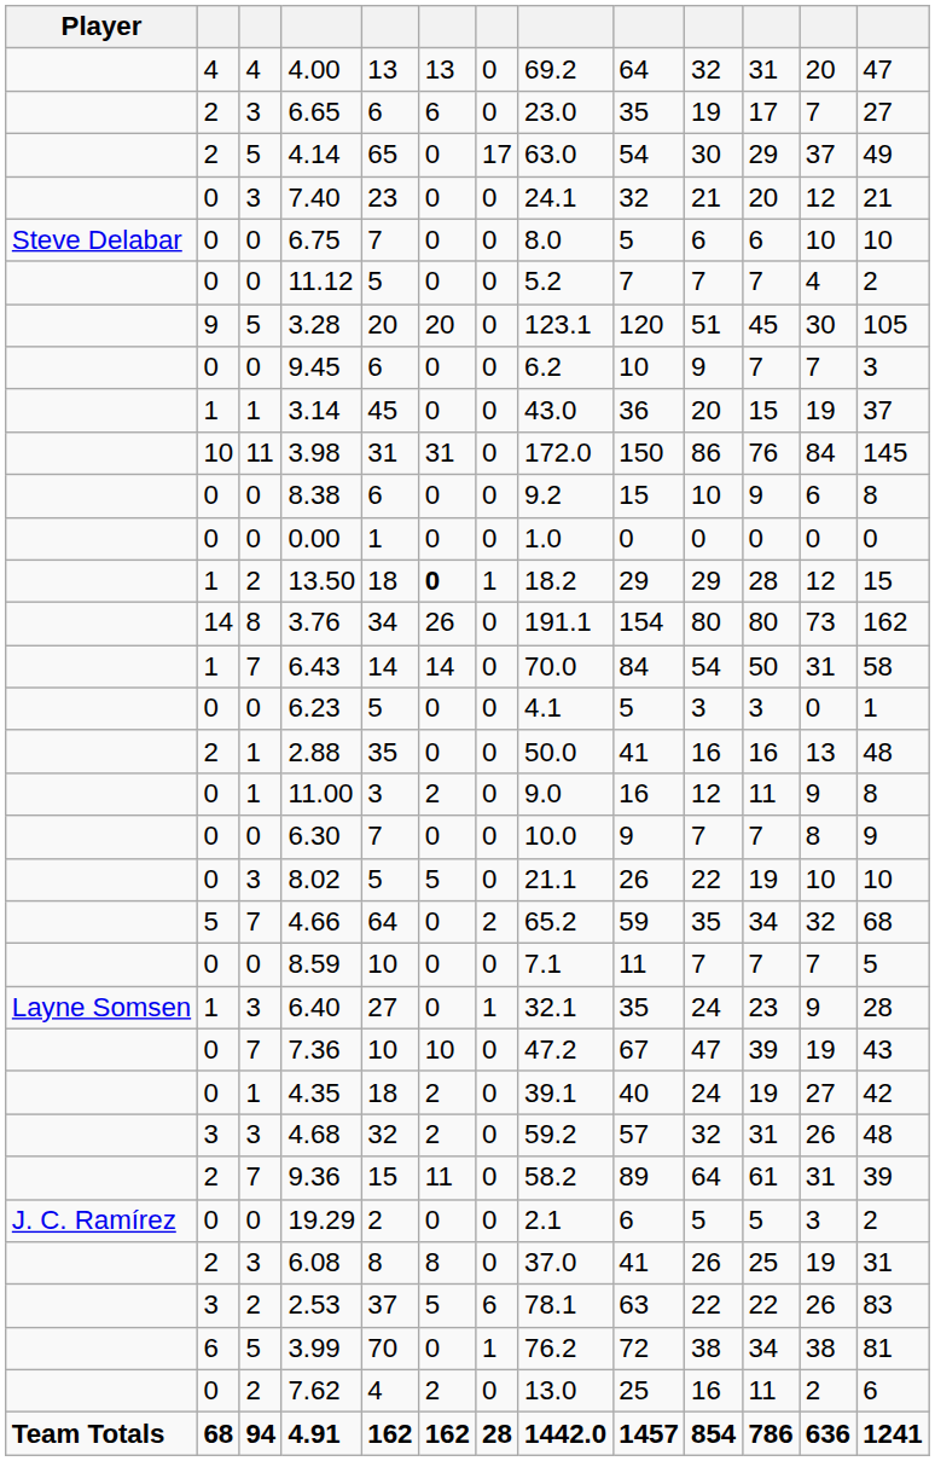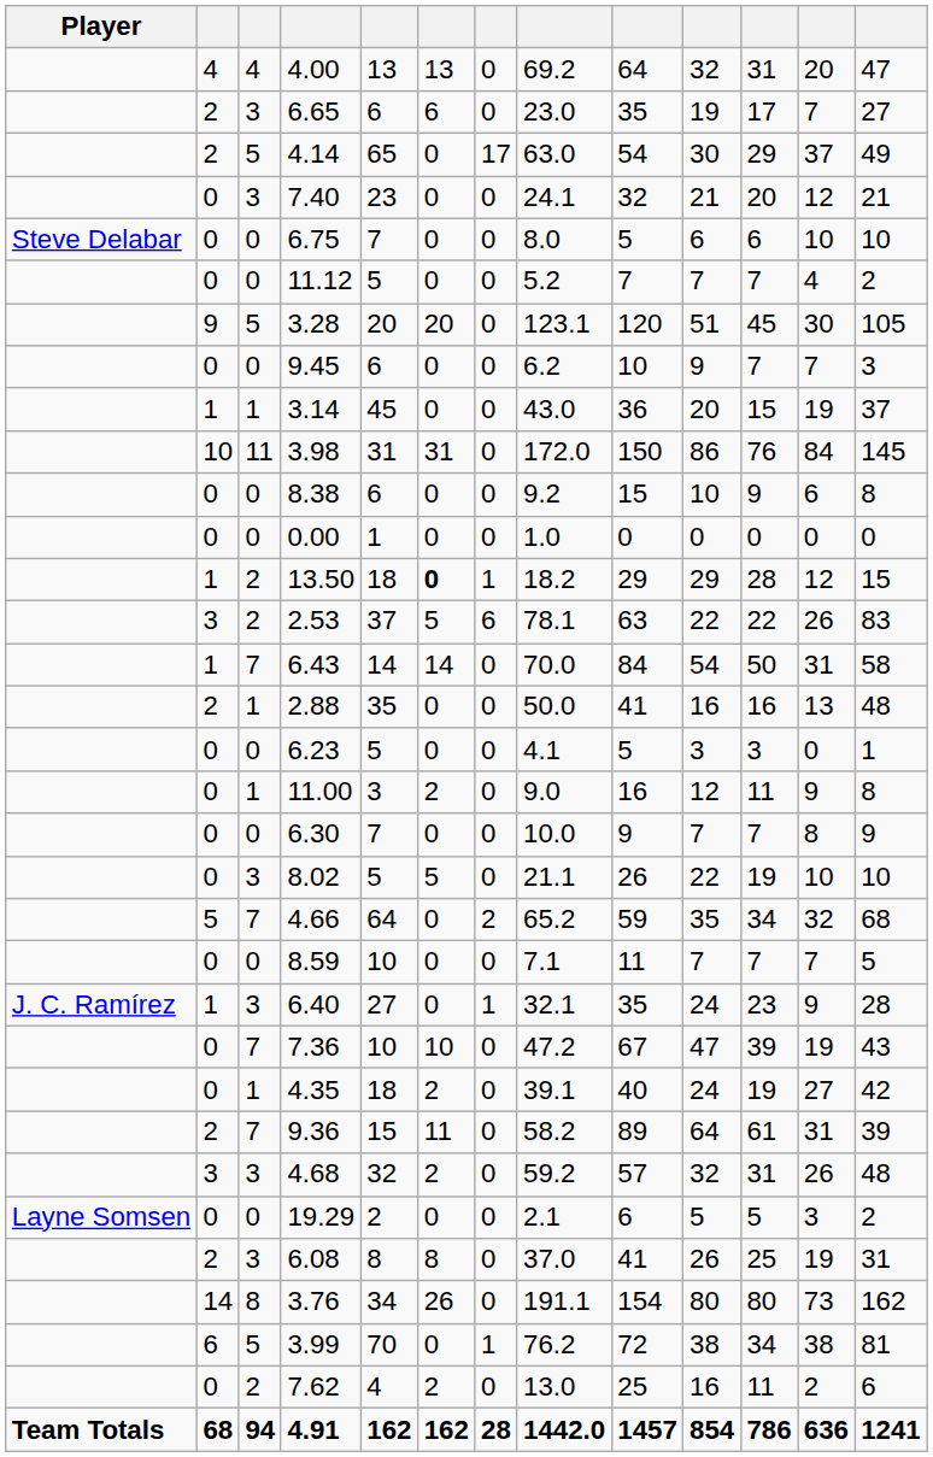rows swapped: 2.53 <-> 3.76
rows swapped: 2.88 <-> 6.23
6.40 | Player: Layne Somsen -> J. C. Ramírez
rows swapped: 9.36 <-> 4.68
19.29 | Player: J. C. Ramírez -> Layne Somsen
